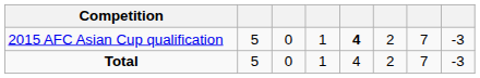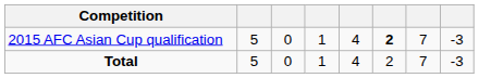2015 AFC Asian Cup qualification | column 5: bold -> normal
2015 AFC Asian Cup qualification | column 6: normal -> bold
